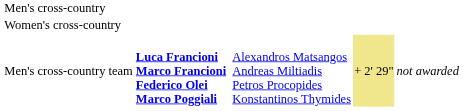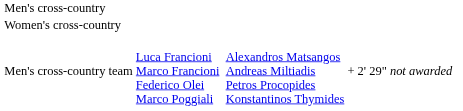Men's cross-country team | column 2: bold -> normal
Men's cross-country team | column 4: khaki background -> no background
